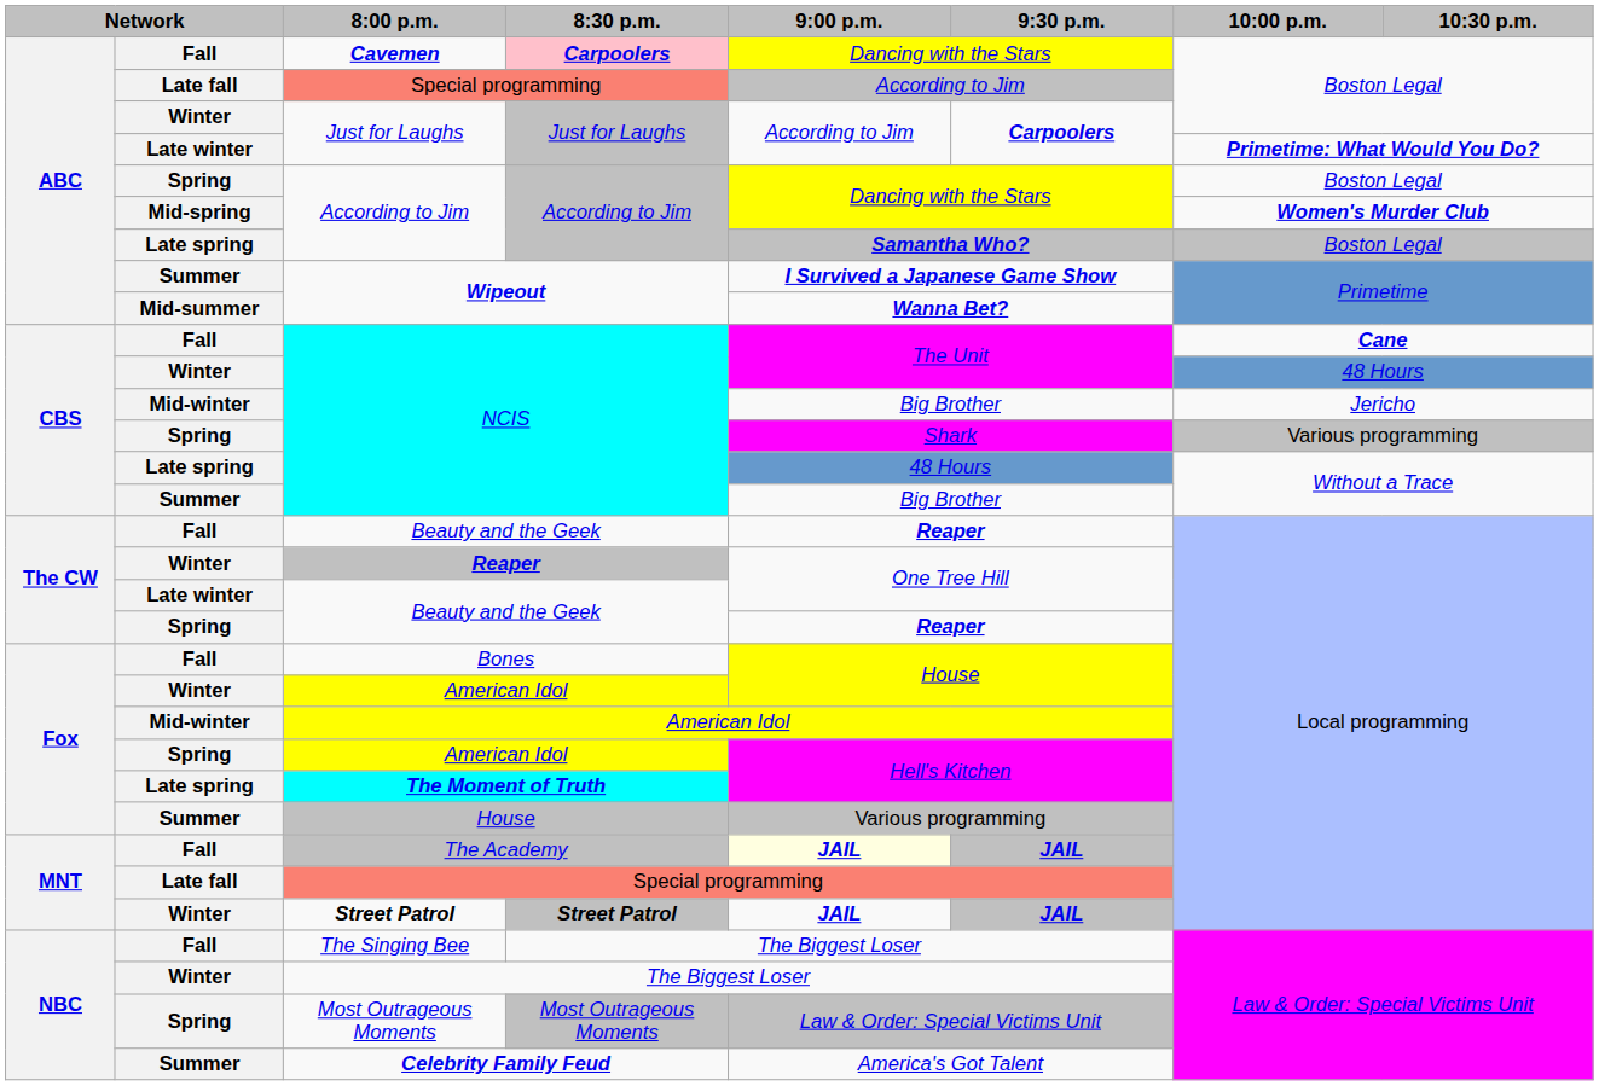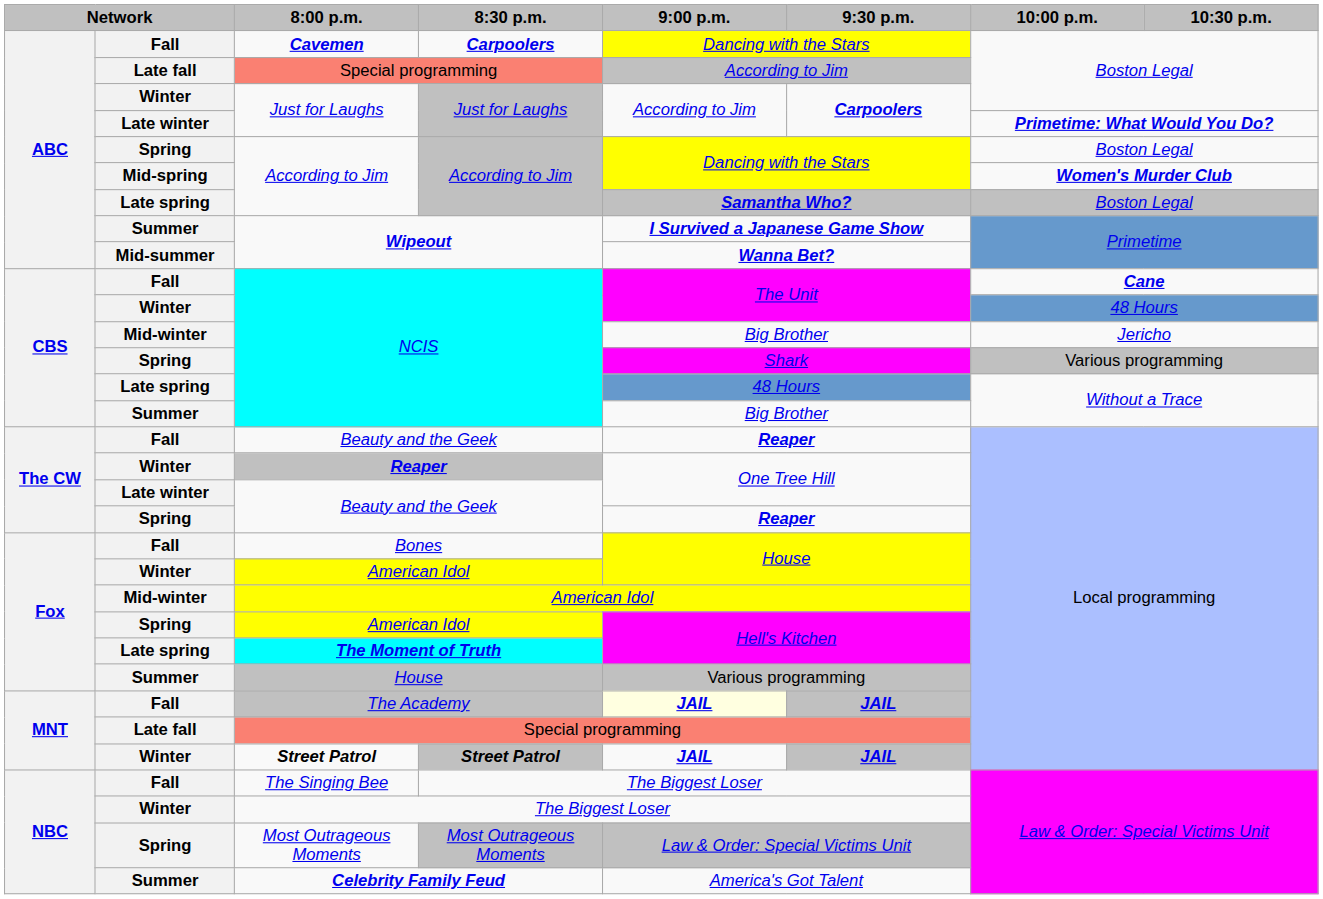Cavemen | 8:30 p.m.: pink background -> no background
